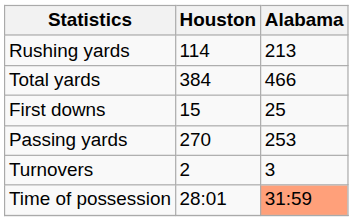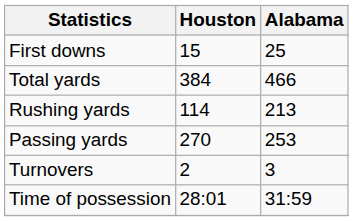rows swapped: First downs <-> Rushing yards
Time of possession | Alabama: lightsalmon background -> no background
